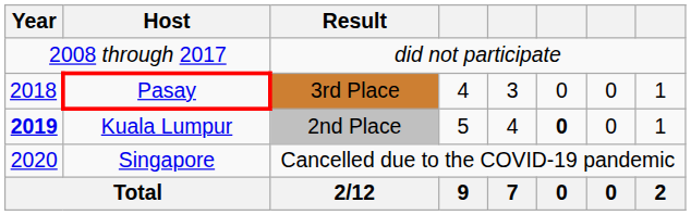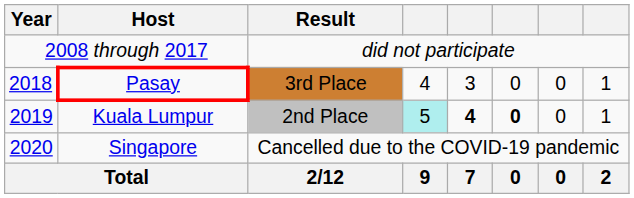Kuala Lumpur | Year: bold -> normal
Kuala Lumpur | column 4: no background -> paleturquoise background
Kuala Lumpur | column 5: normal -> bold
